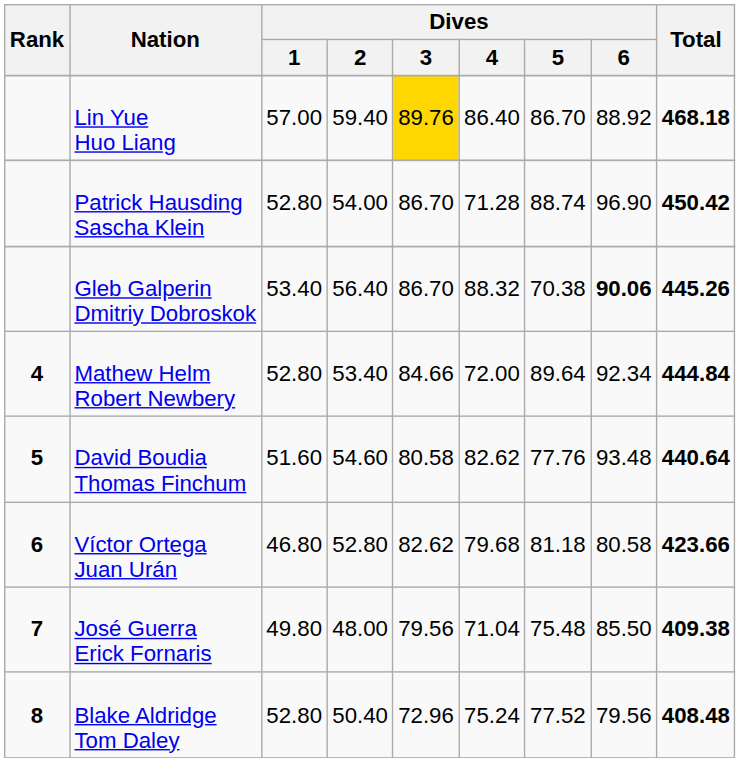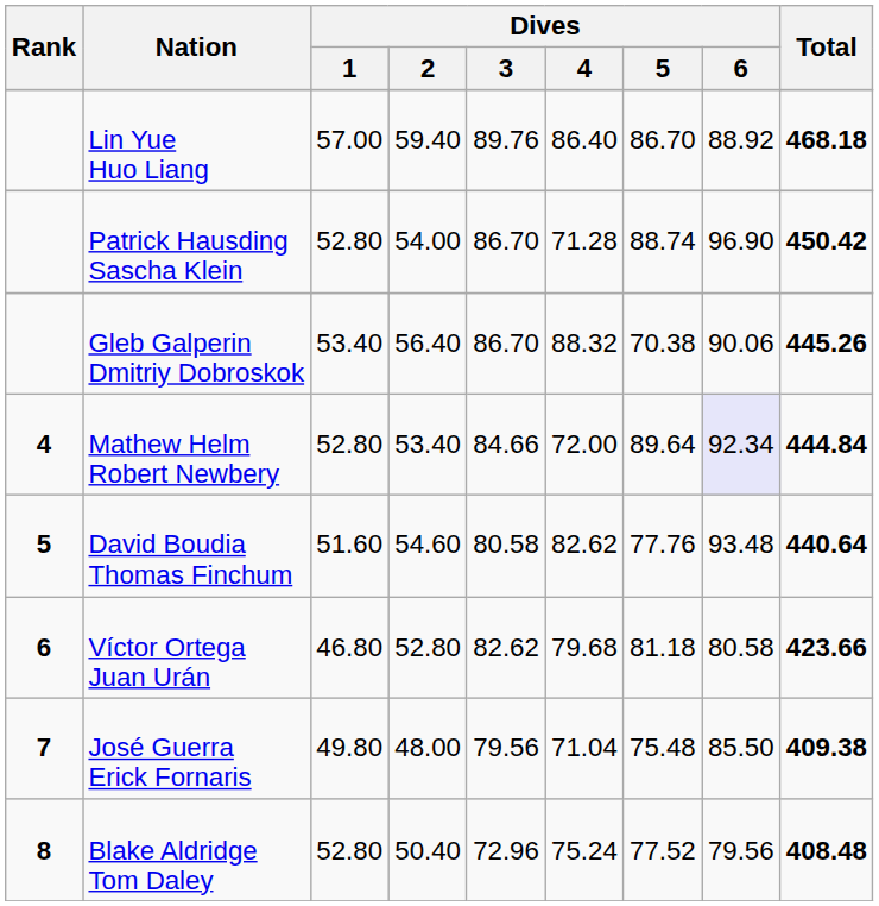Lin Yue Huo Liang | Dives / 3: gold background -> no background
Gleb Galperin Dmitriy Dobroskok | Dives / 6: bold -> normal
Mathew Helm Robert Newbery | Dives / 6: no background -> lavender background
